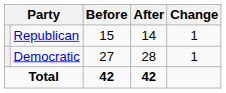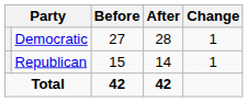rows swapped: Democratic <-> Republican
